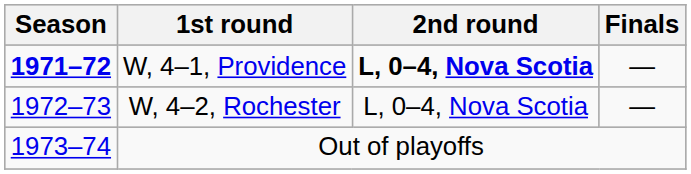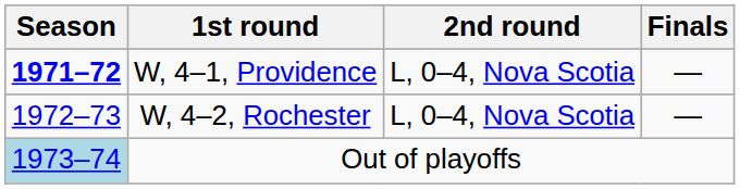W, 4–1, Providence | 2nd round: bold -> normal
Out of playoffs | Season: no background -> lightblue background
